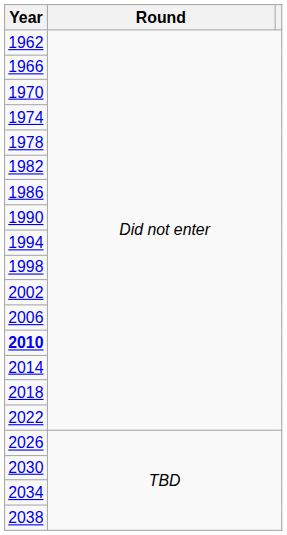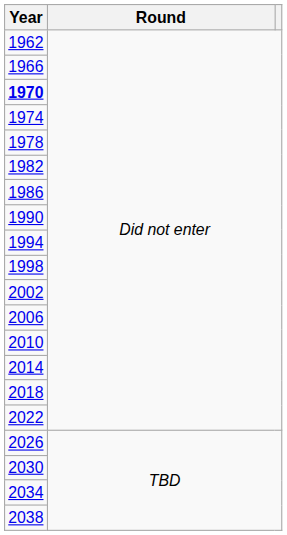1970 | Year: normal -> bold
2010 | Year: bold -> normal
